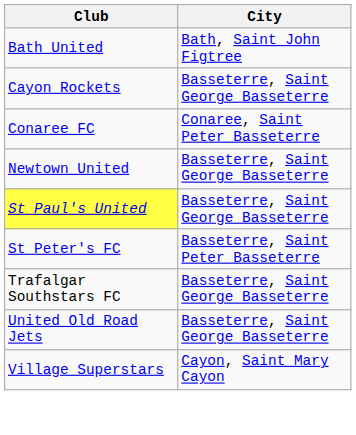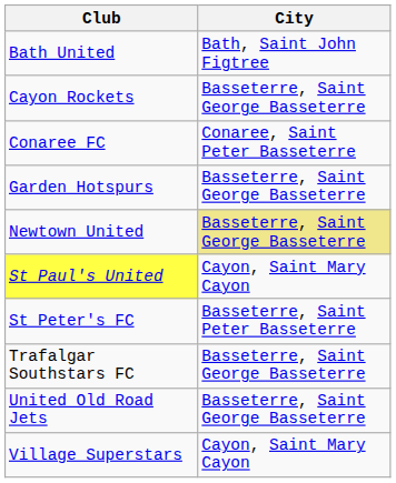+ row: Garden Hotspurs | Basseterre, Saint George Basseterre
Newtown United | City: no background -> khaki background
St Paul's United | City: Basseterre, Saint George Basseterre -> Cayon, Saint Mary Cayon
